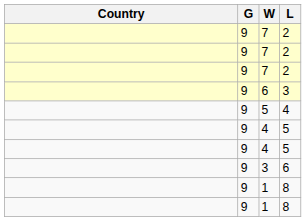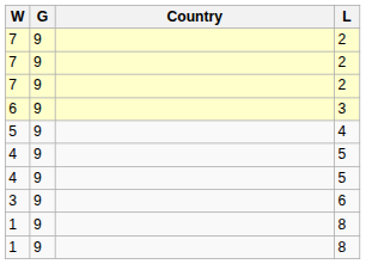columns swapped: Country <-> W
